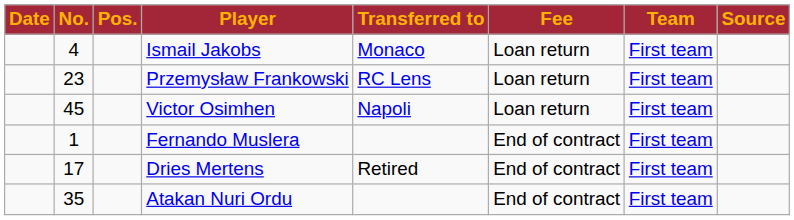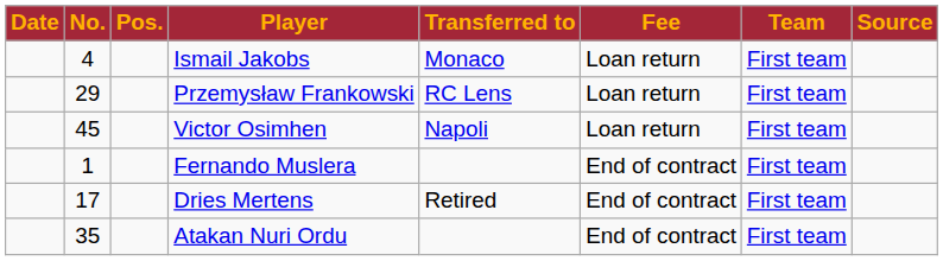Przemysław Frankowski | No.: 23 -> 29
